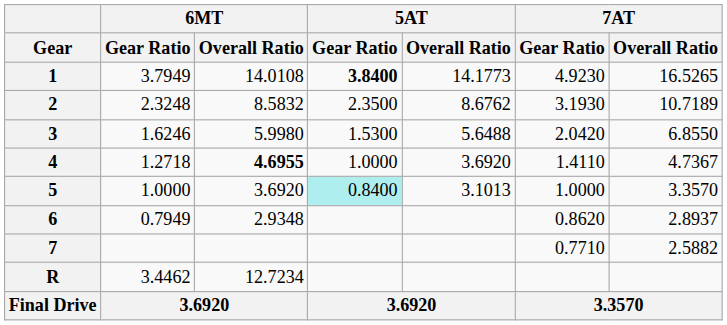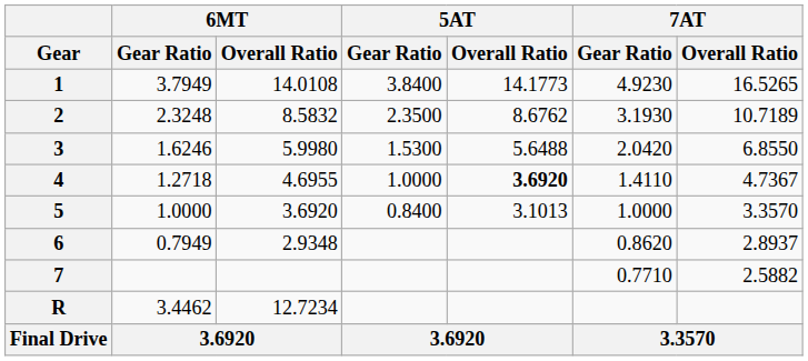1 | 5AT / Gear Ratio: bold -> normal
4 | 6MT / Overall Ratio: bold -> normal
4 | 5AT / Overall Ratio: normal -> bold
5 | 5AT / Gear Ratio: paleturquoise background -> no background
